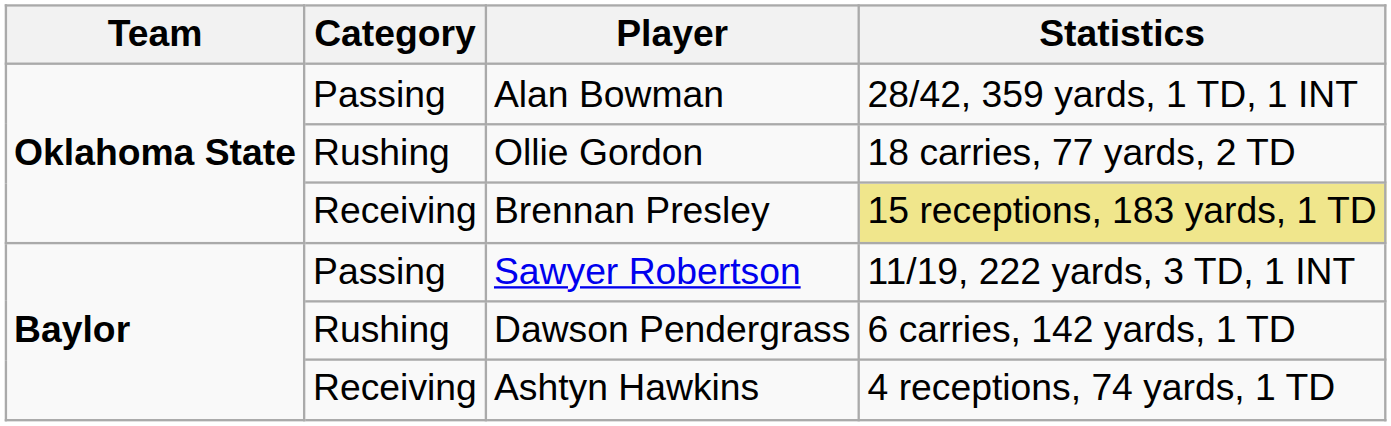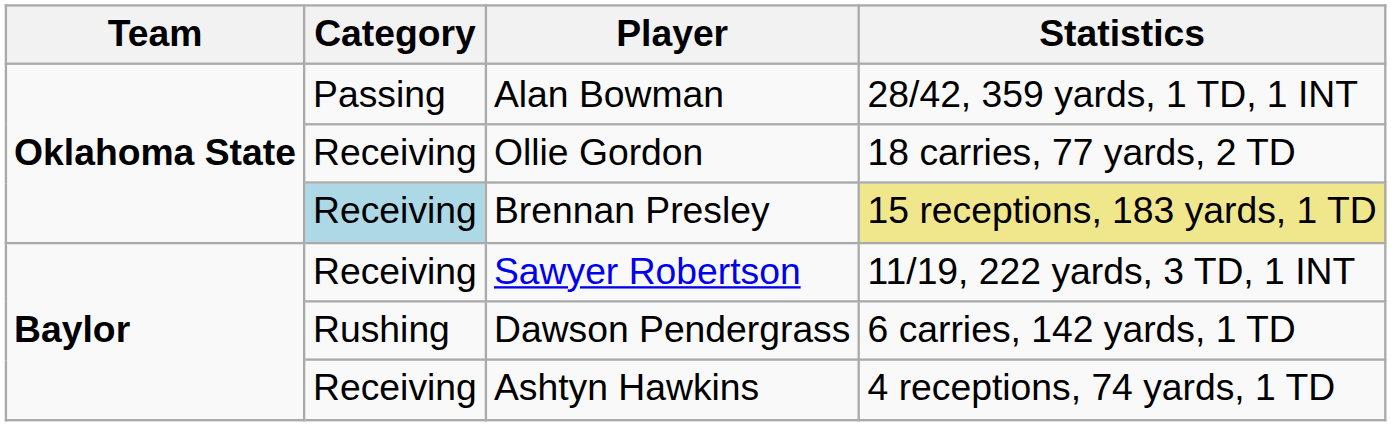Ollie Gordon | Category: Rushing -> Receiving
Brennan Presley | Category: no background -> lightblue background
Sawyer Robertson | Category: Passing -> Receiving
